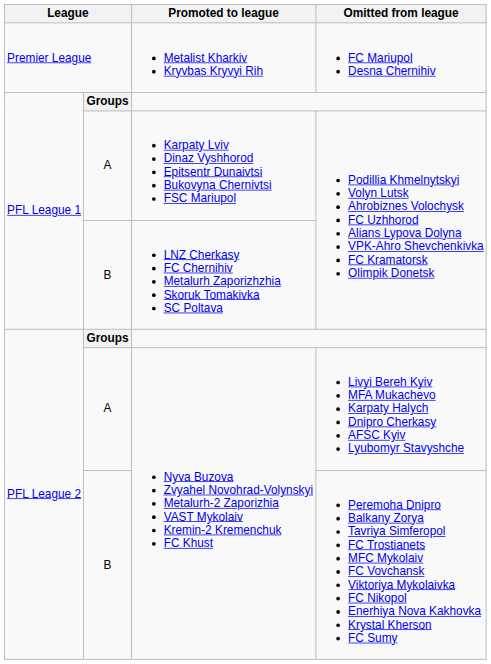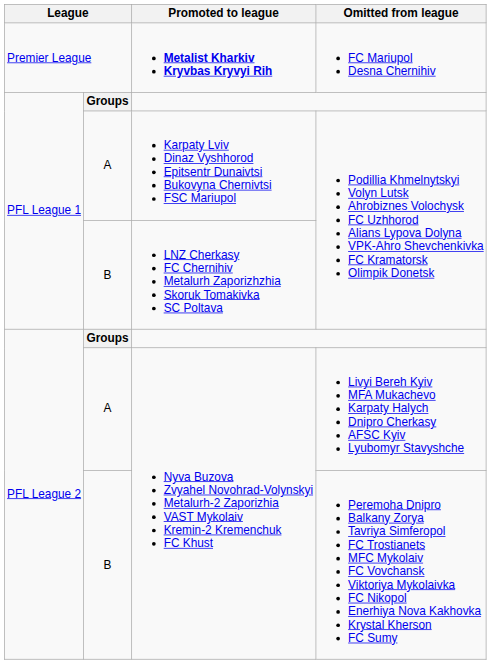Metalist Kharkiv Kryvbas Kryvyi Rih | Promoted to league: normal -> bold
